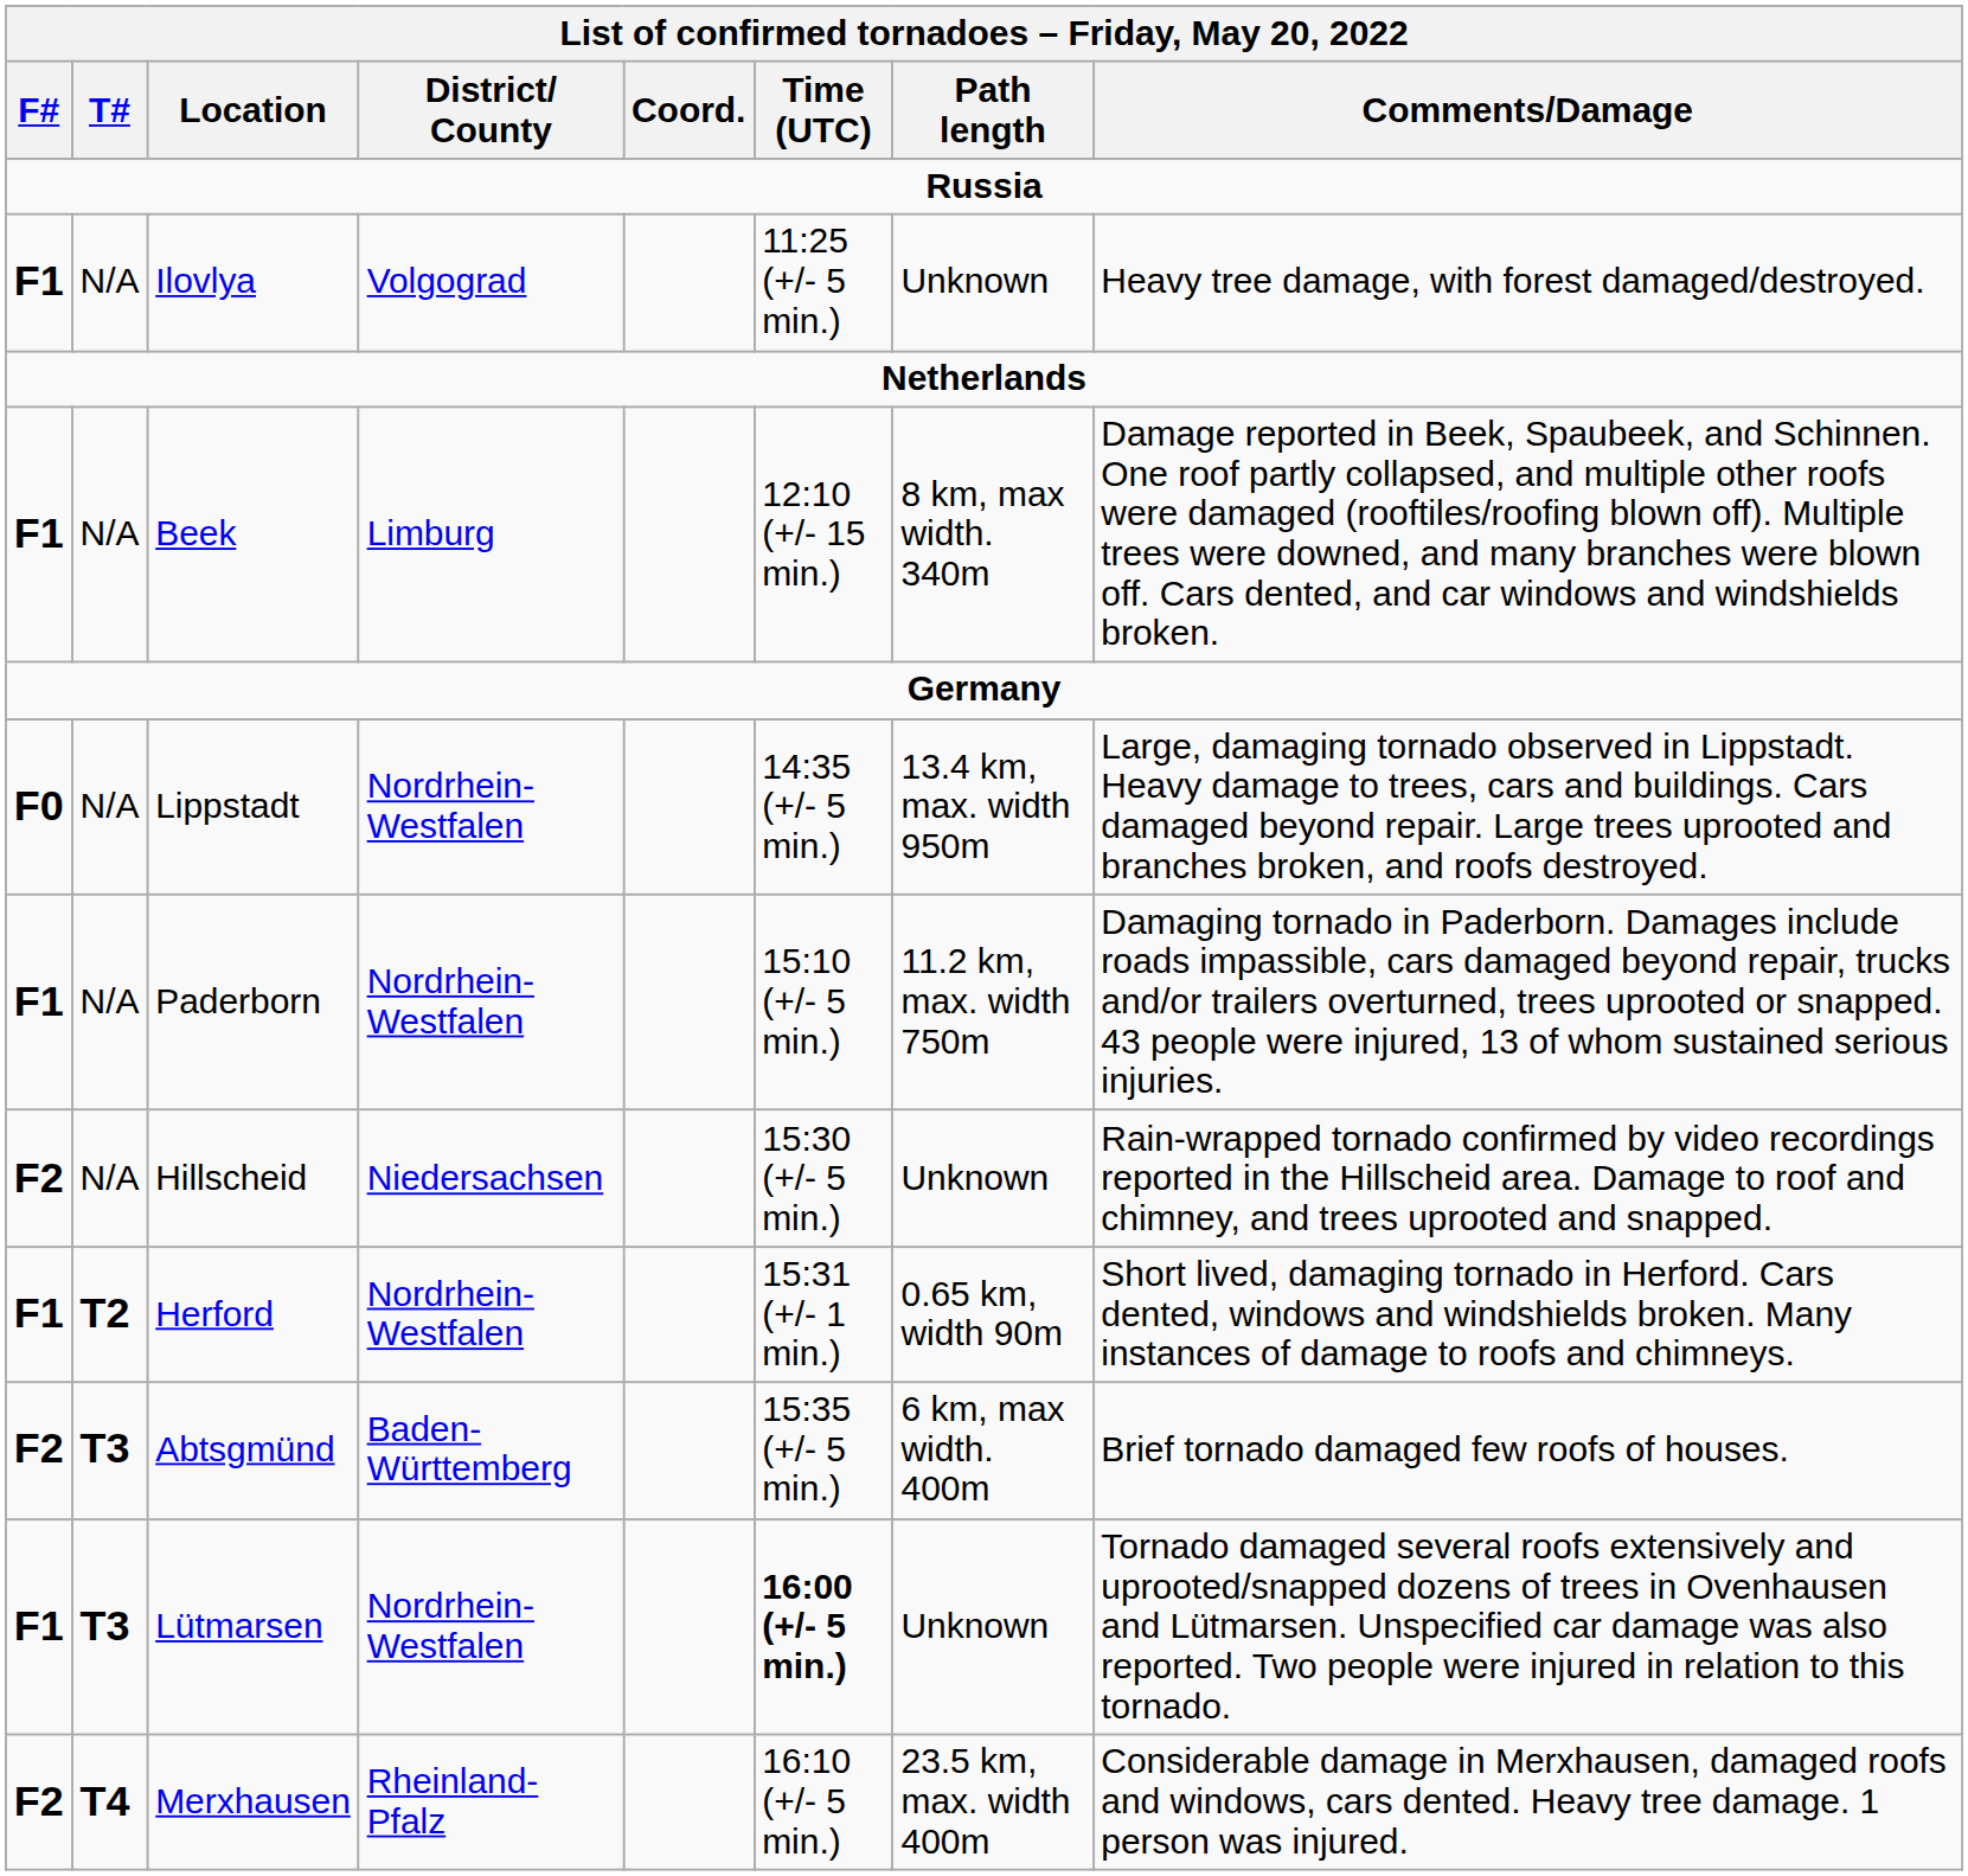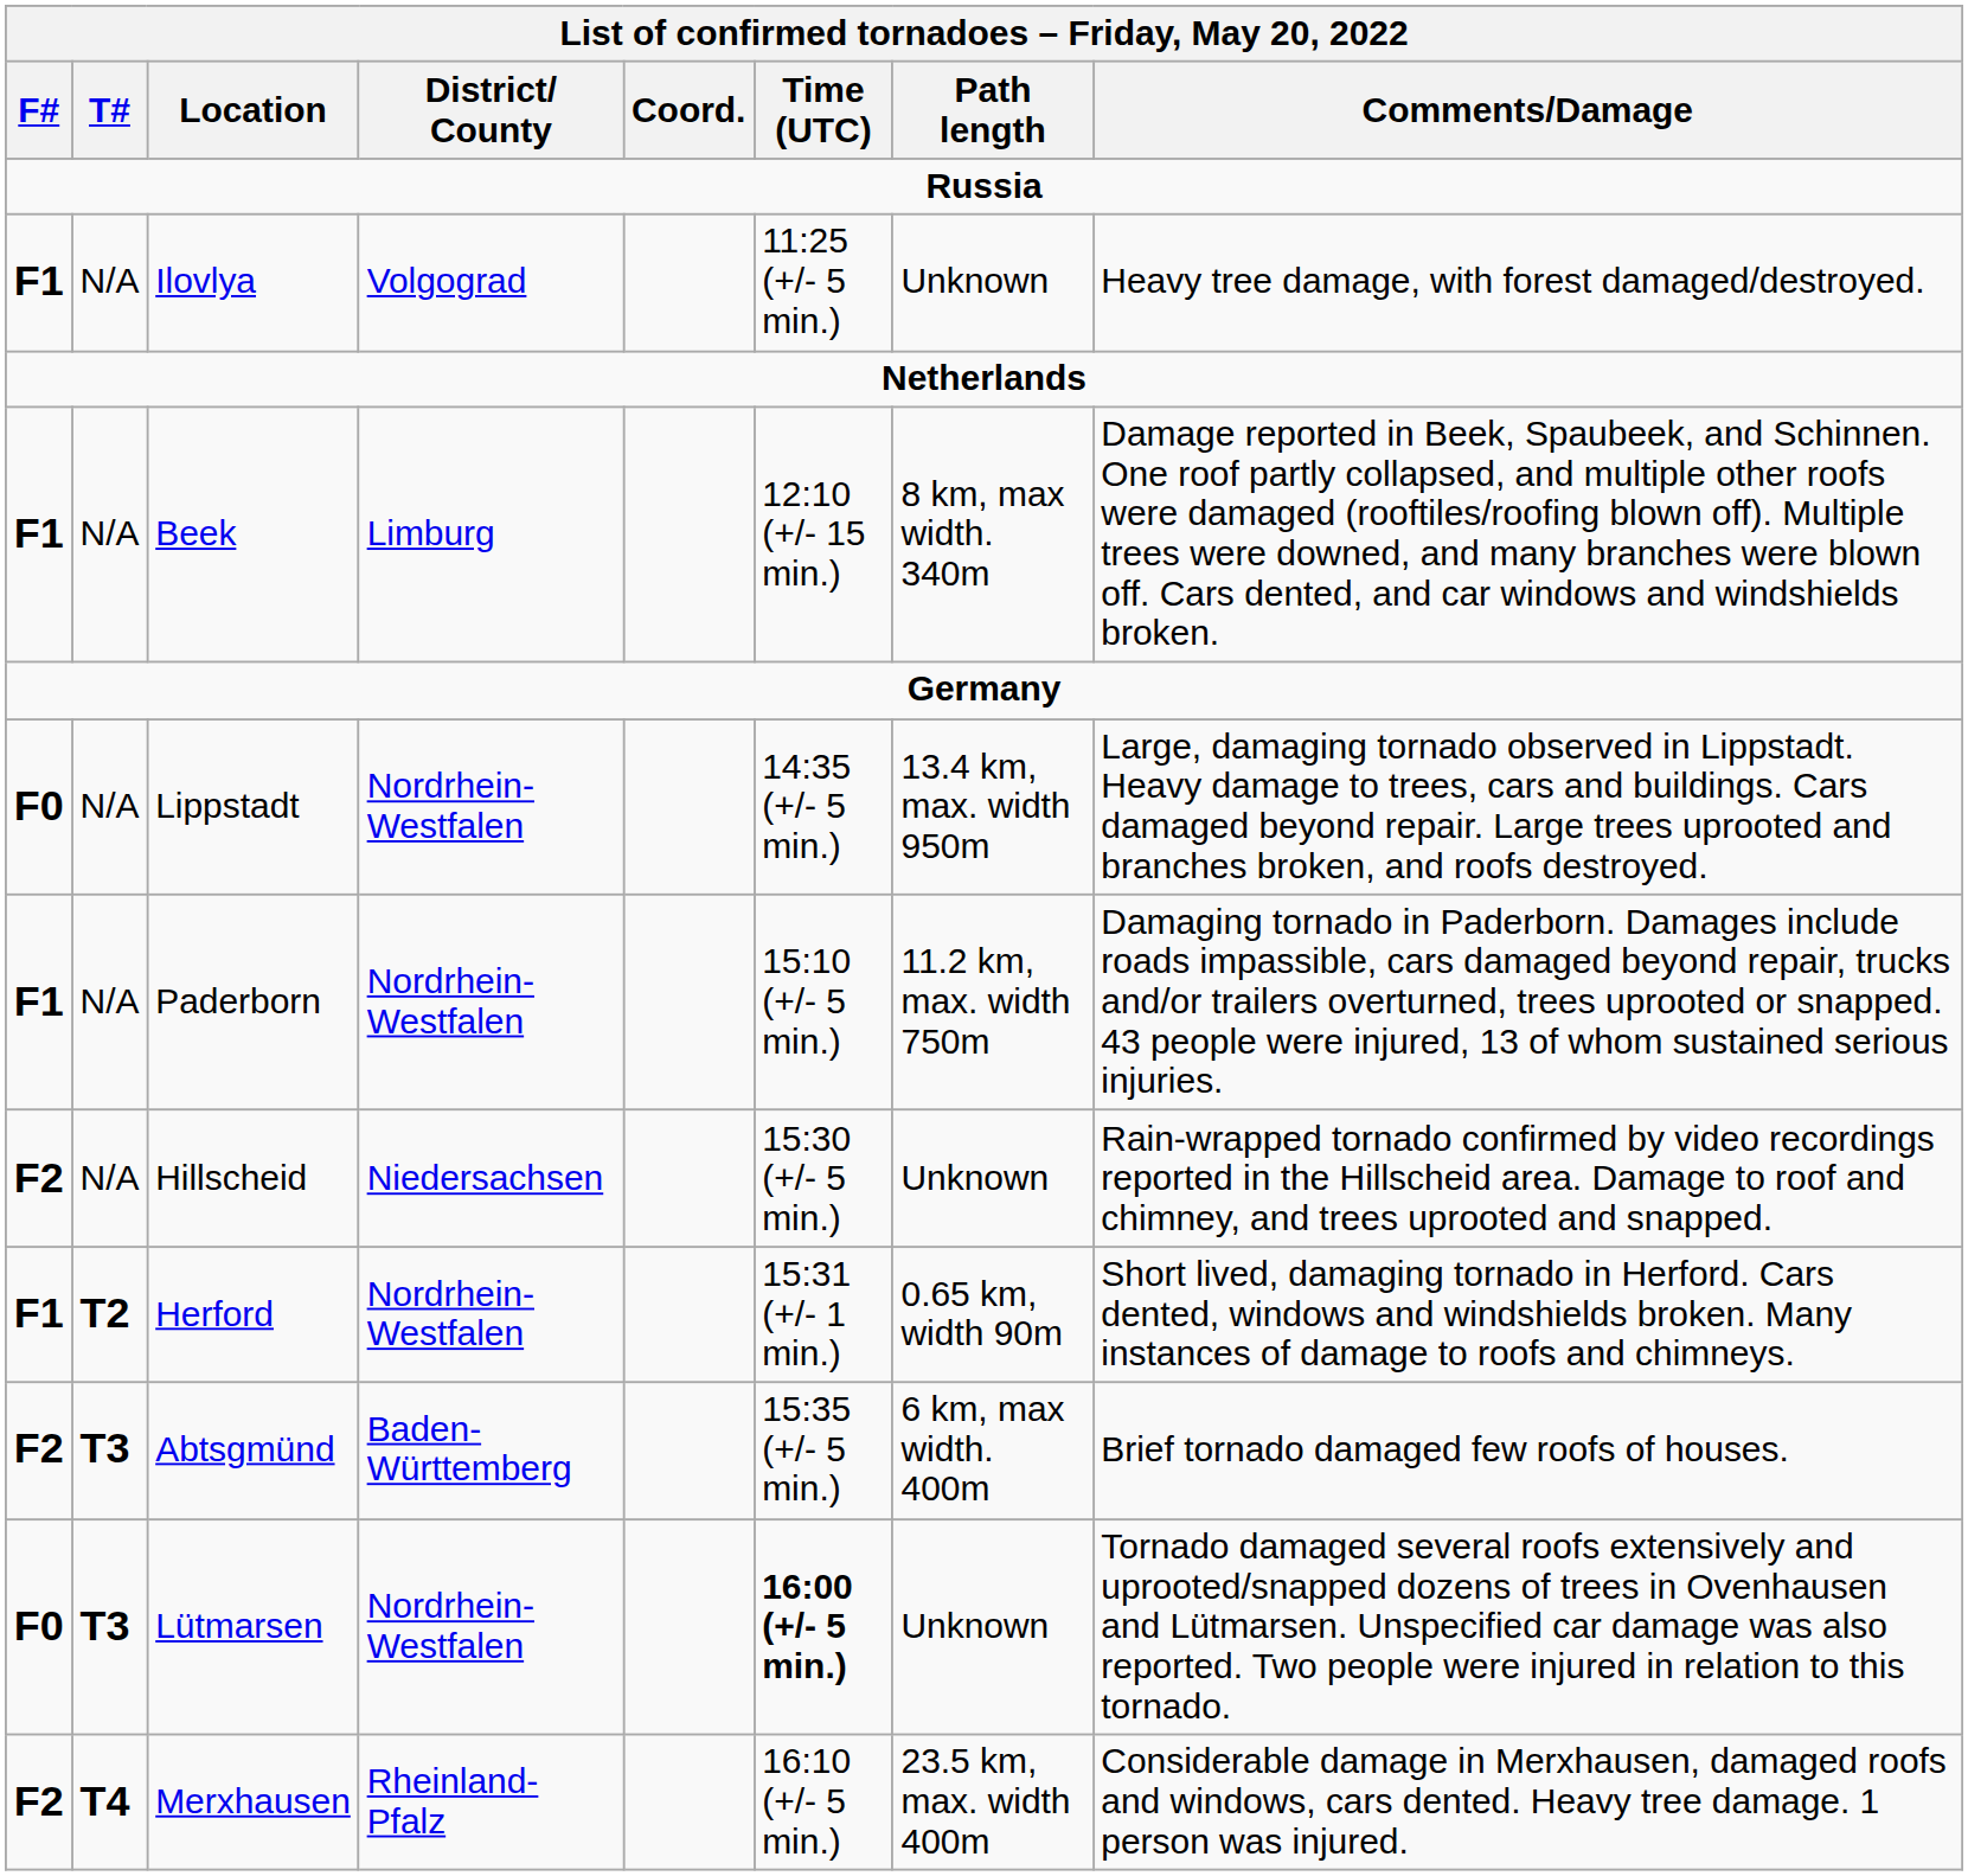Lütmarsen | F#: F1 -> F0
